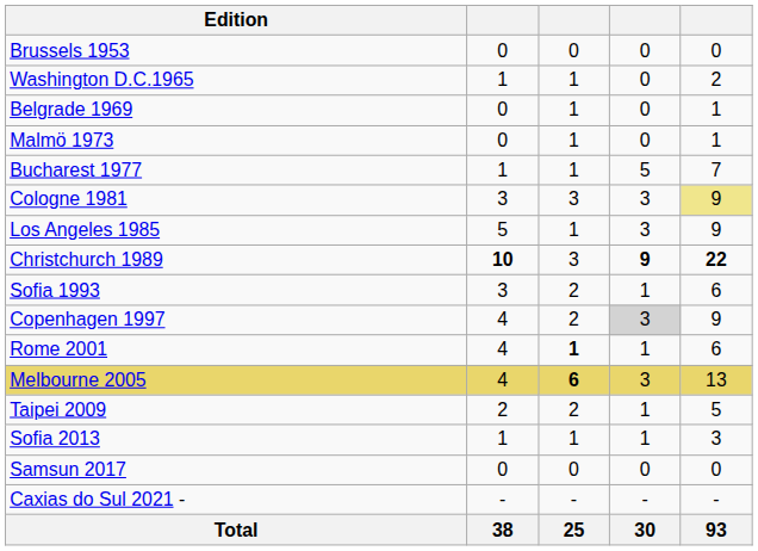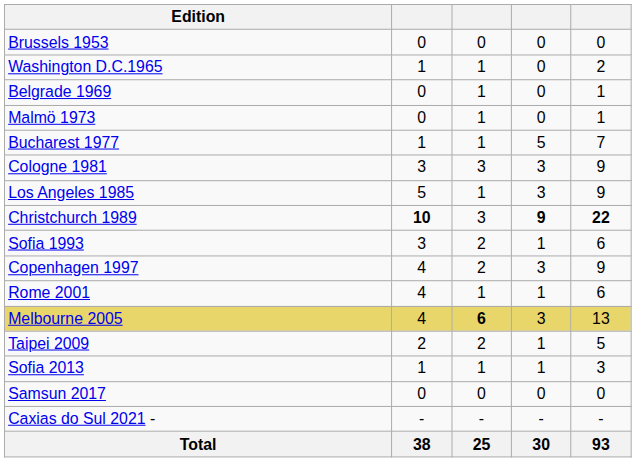Cologne 1981 | column 5: khaki background -> no background
Copenhagen 1997 | column 4: lightgrey background -> no background
Rome 2001 | column 3: bold -> normal
